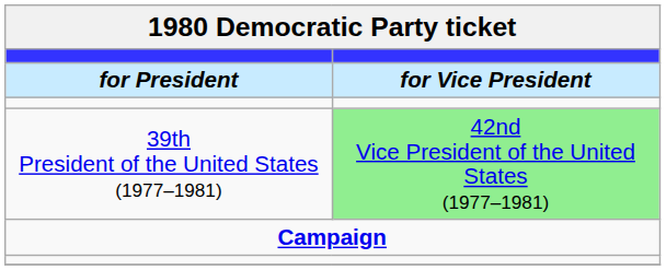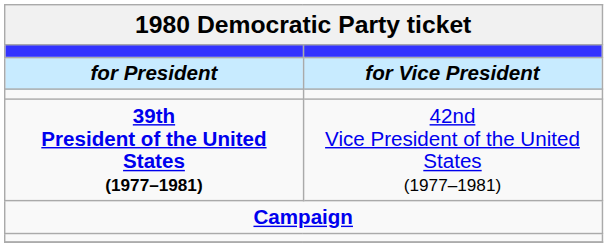39th President of the United States (1977–1981) | column 1: normal -> bold
39th President of the United States (1977–1981) | column 2: lightgreen background -> no background
